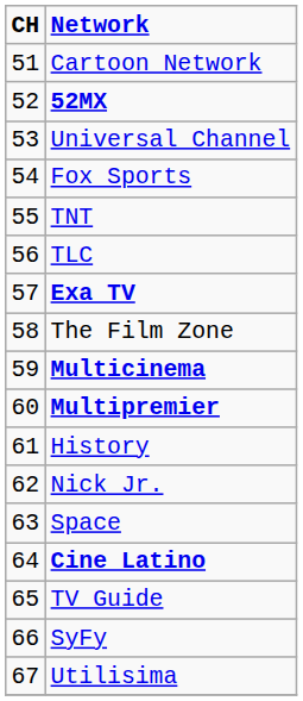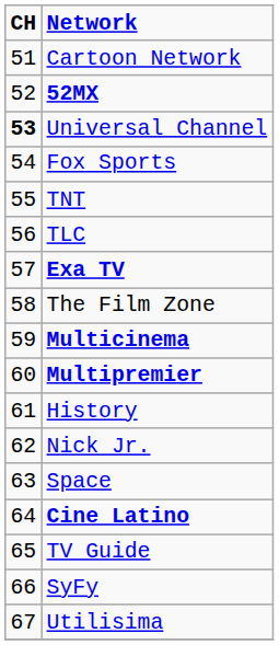Universal Channel | CH: normal -> bold
